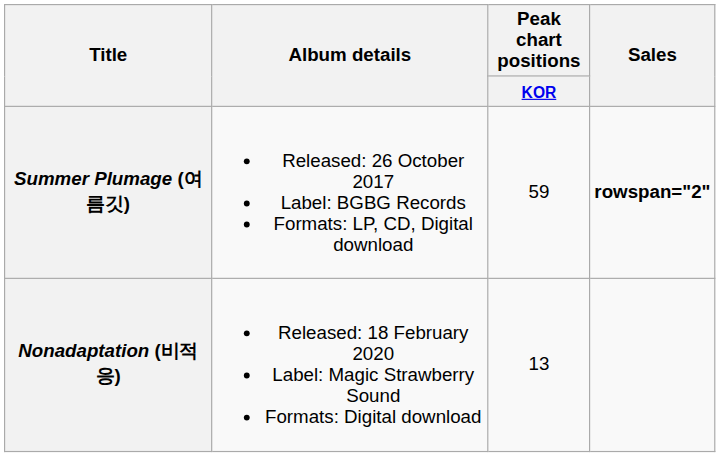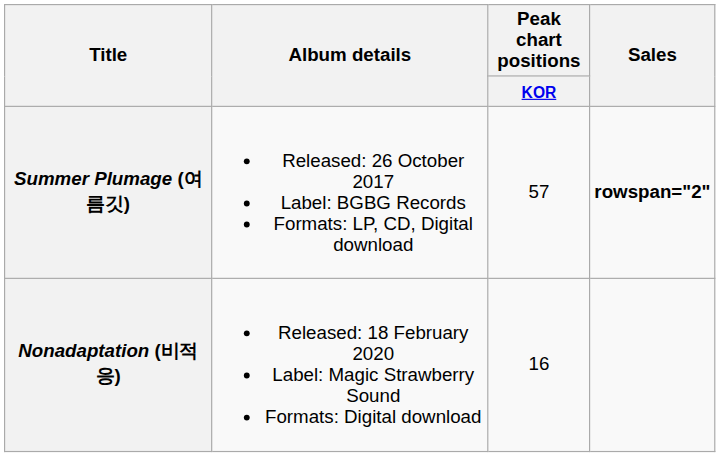Summer Plumage (여름깃) | Peak chart positions / KOR: 59 -> 57
Nonadaptation (비적응) | Peak chart positions / KOR: 13 -> 16
